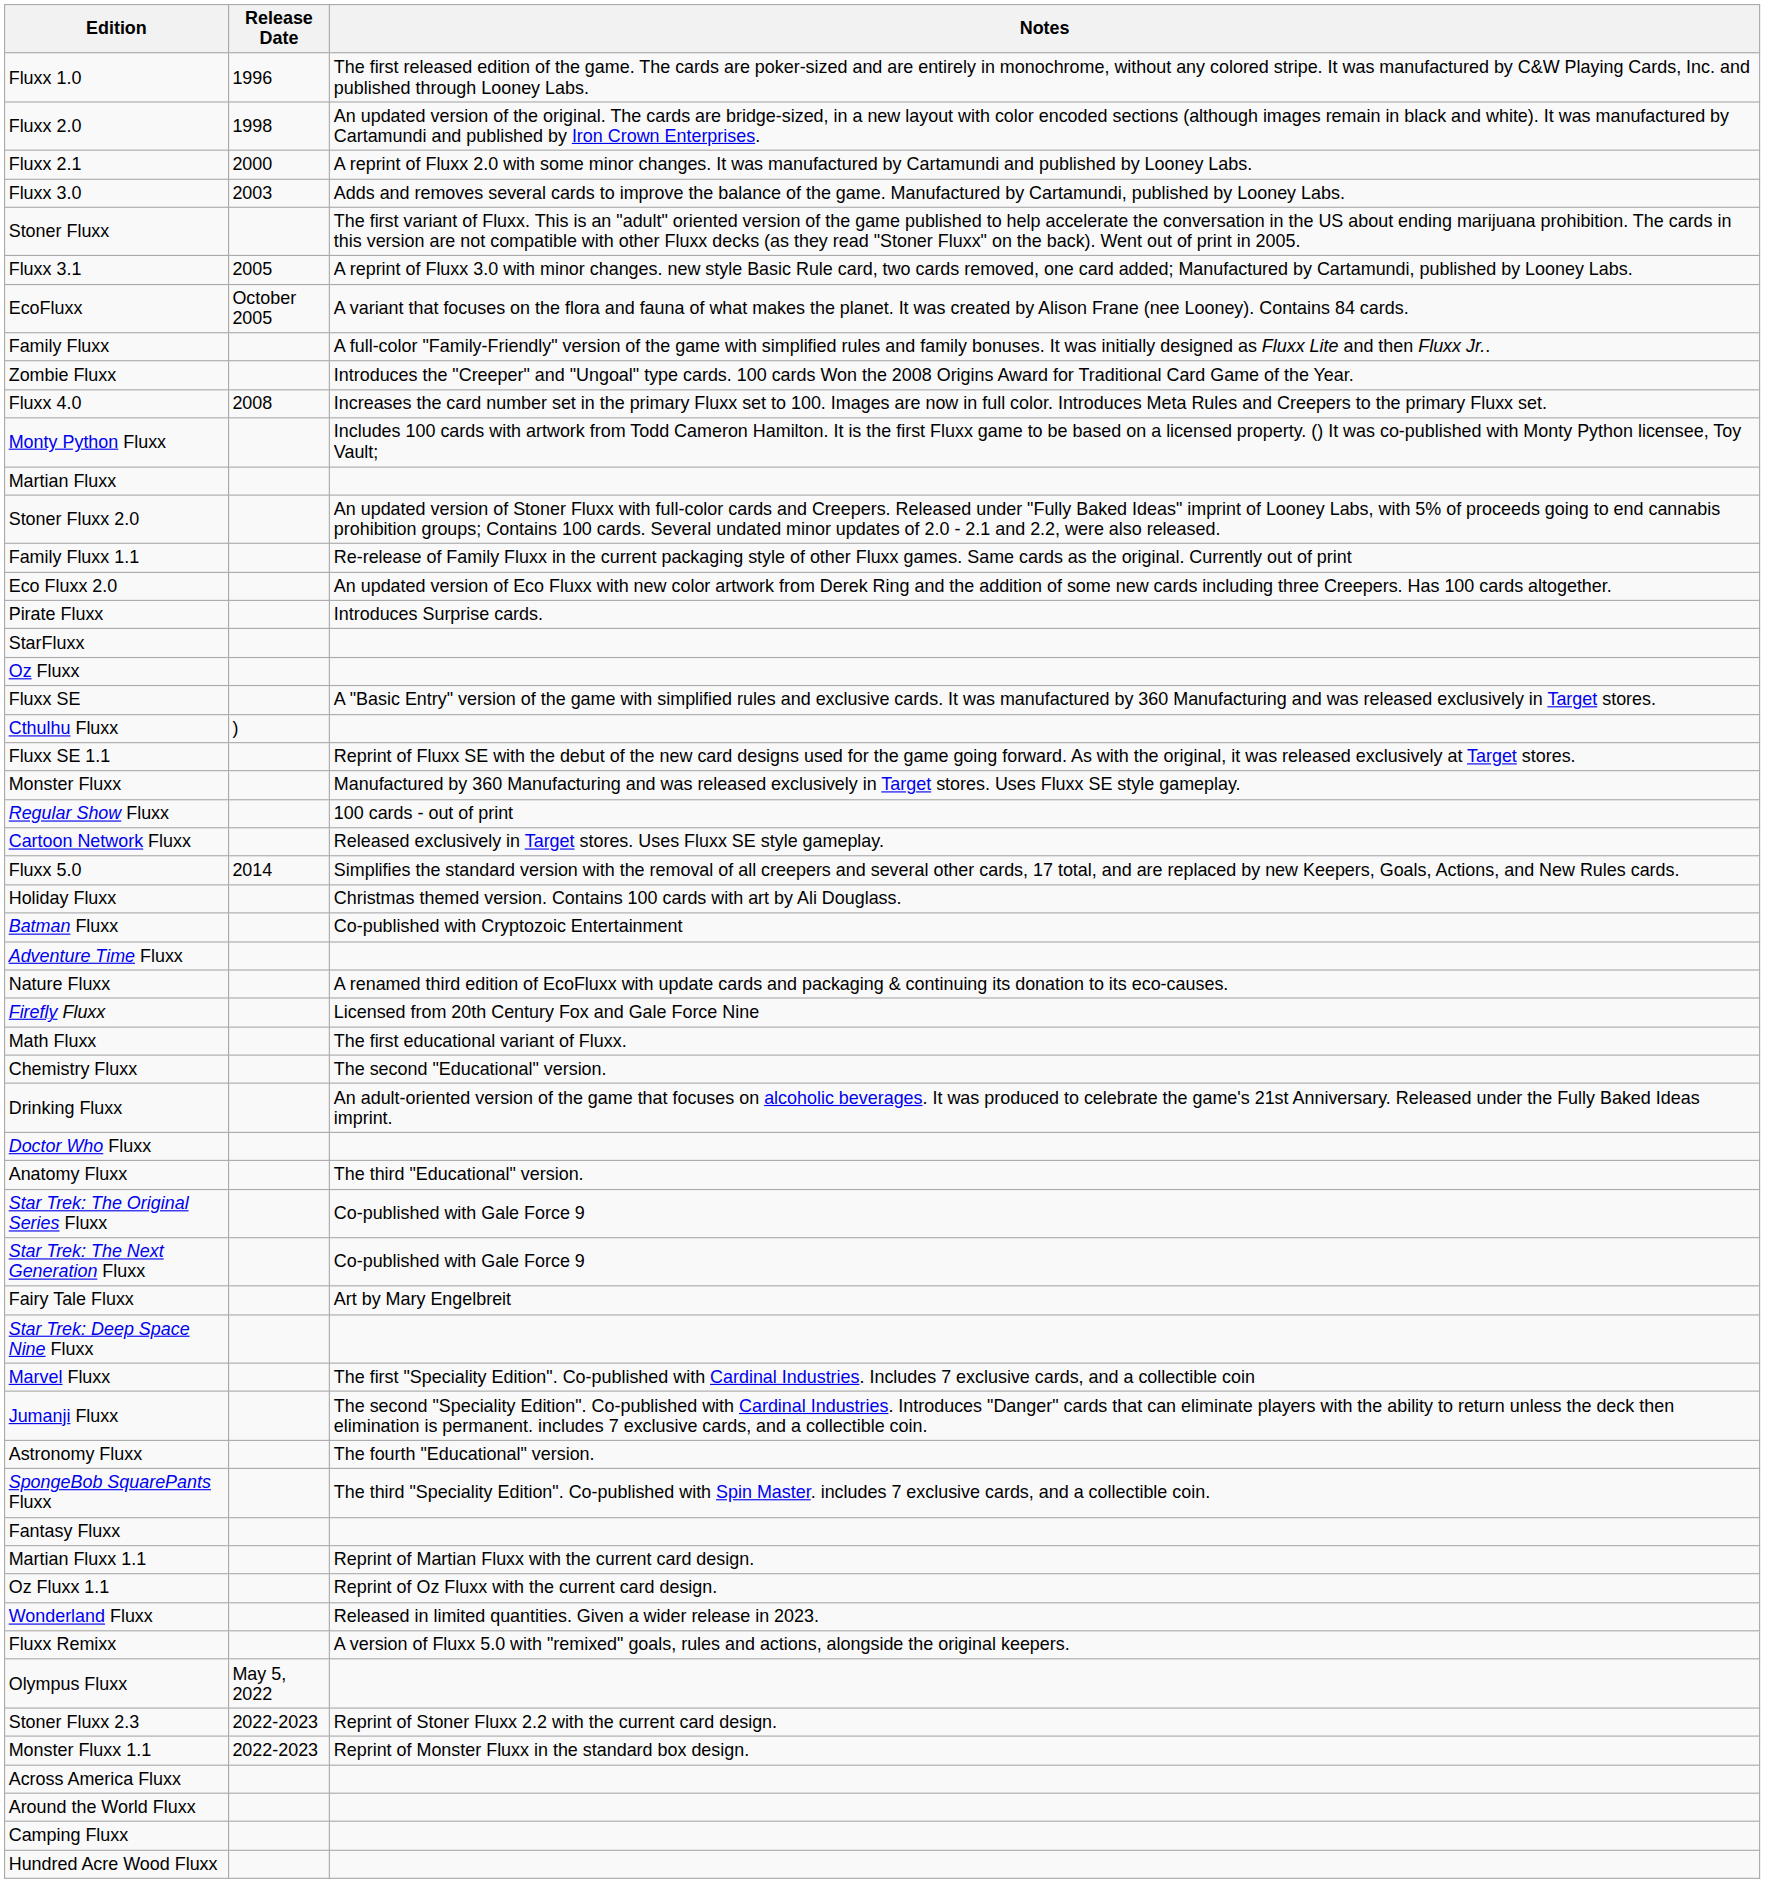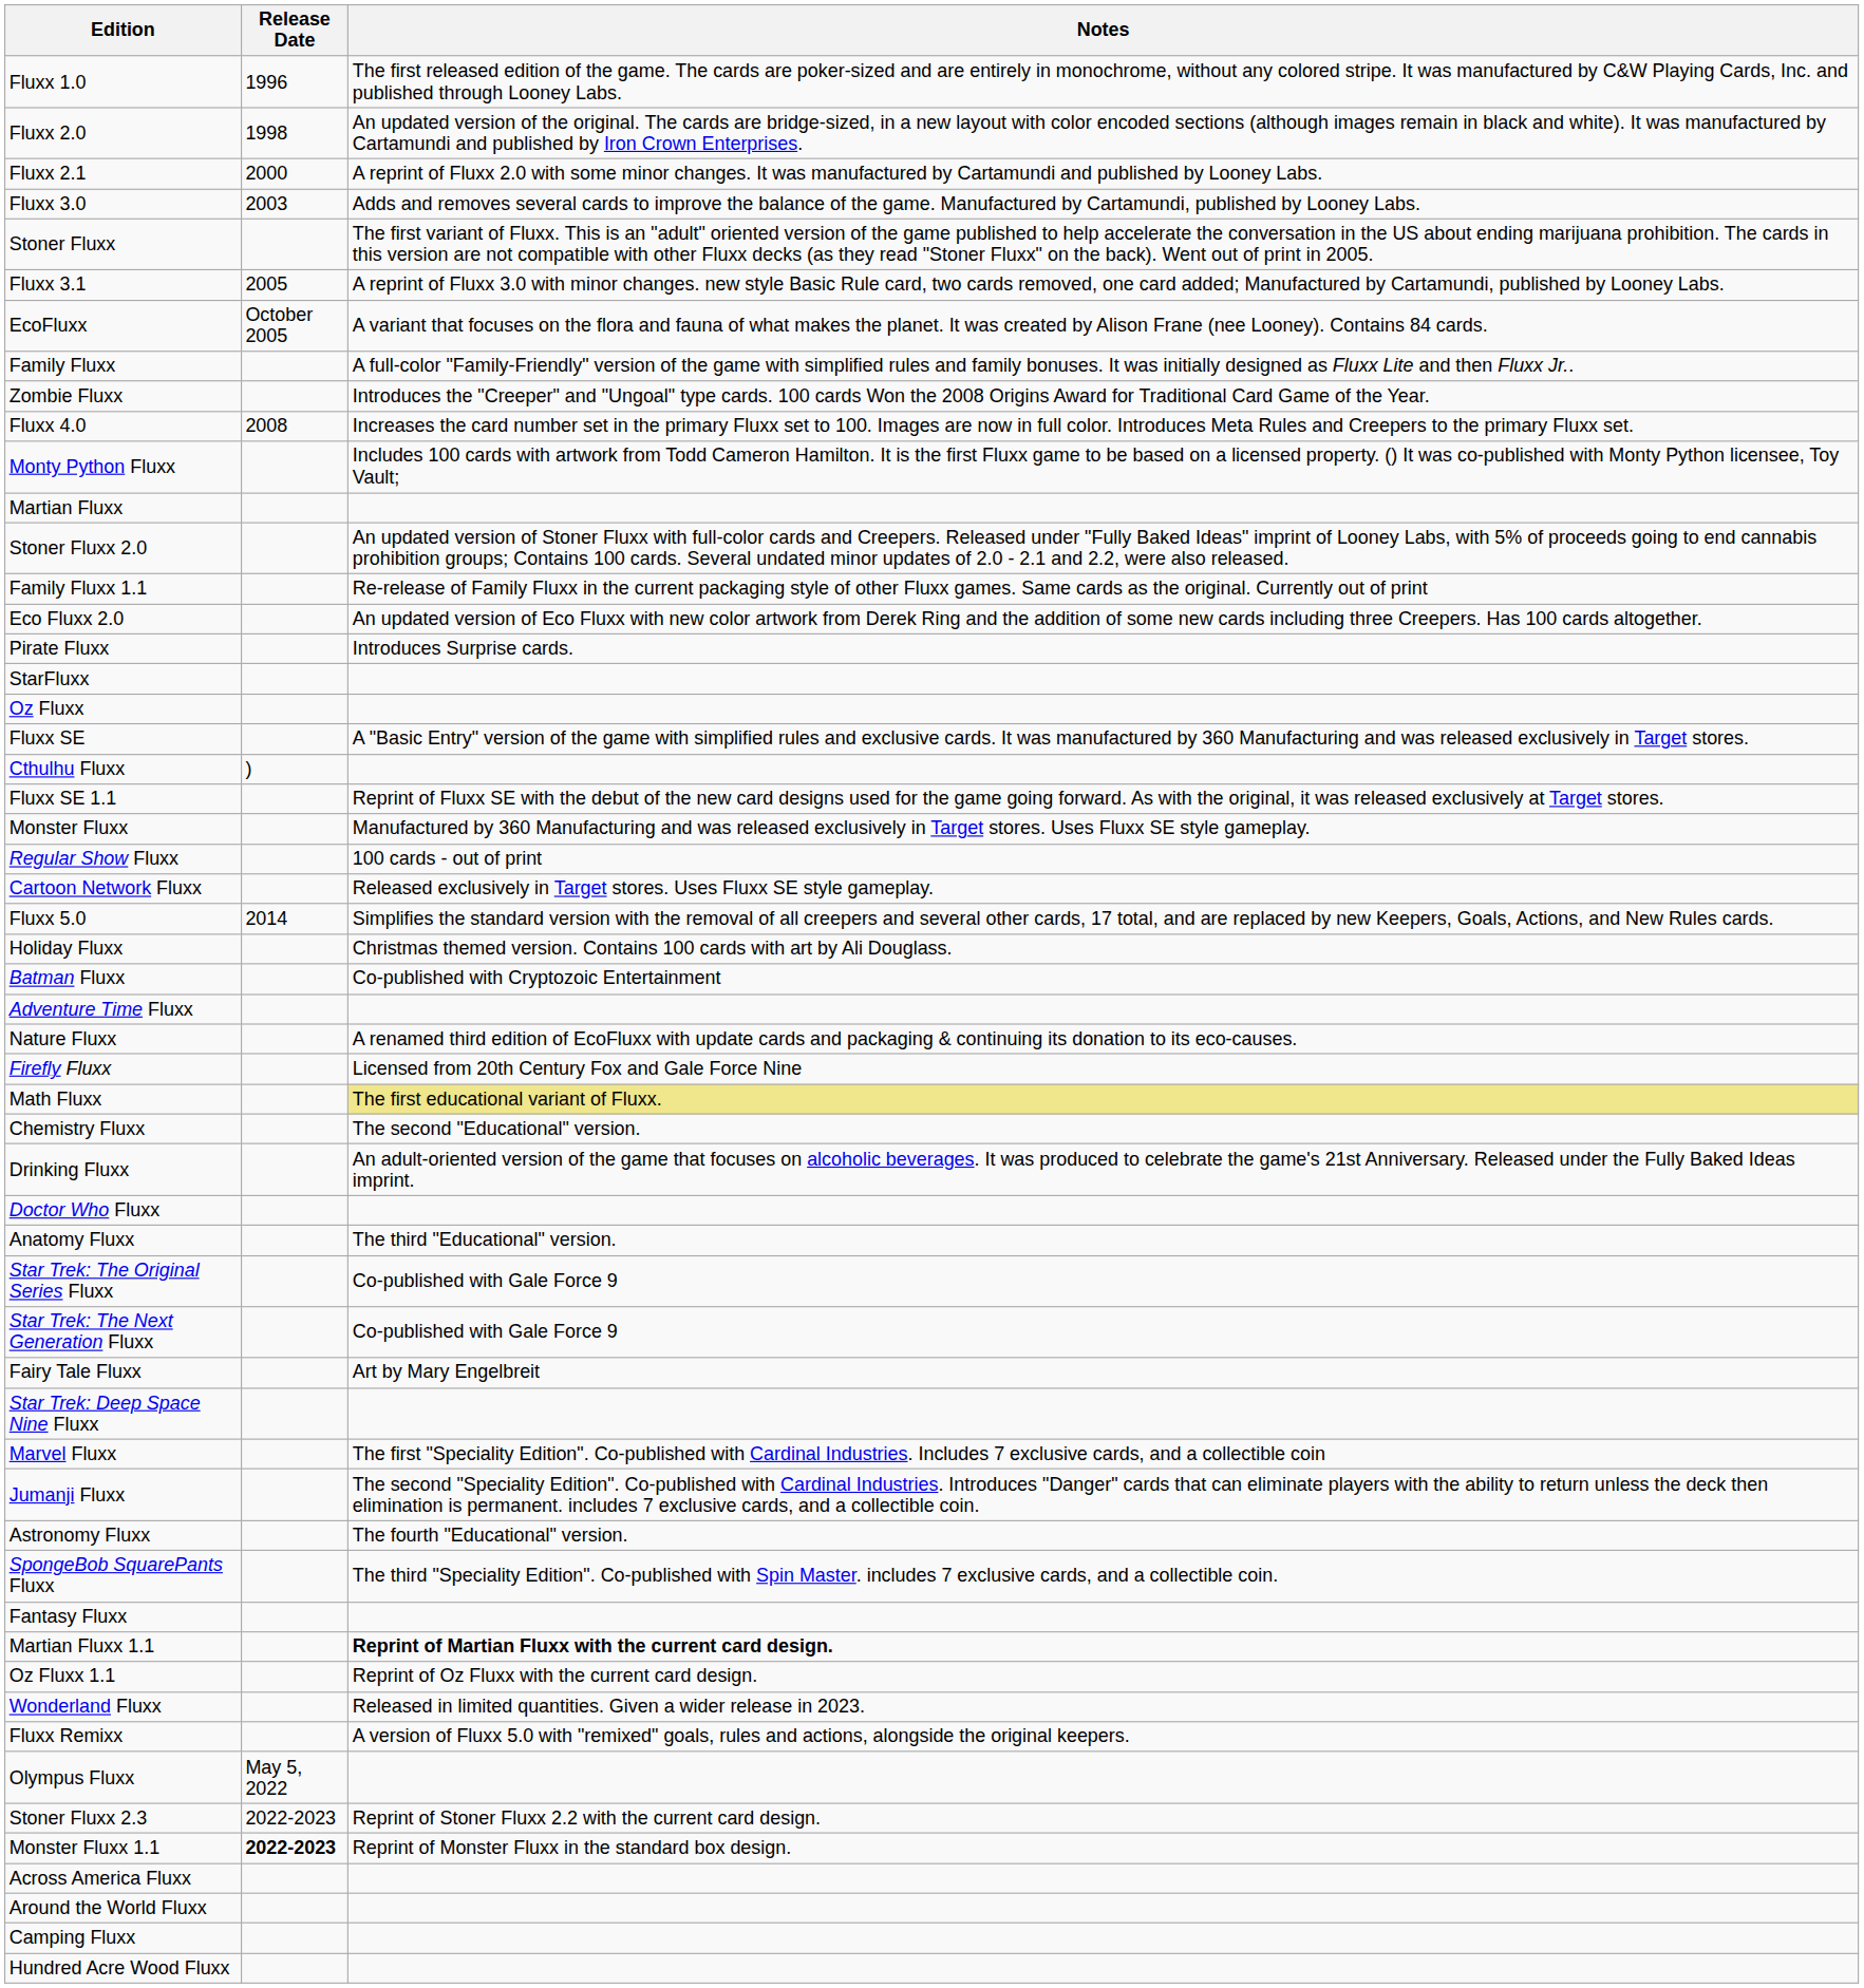Math Fluxx | Notes: no background -> khaki background
Martian Fluxx 1.1 | Notes: normal -> bold
Monster Fluxx 1.1 | Release Date: normal -> bold
